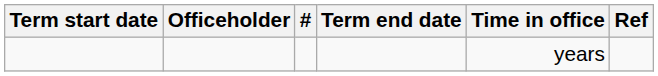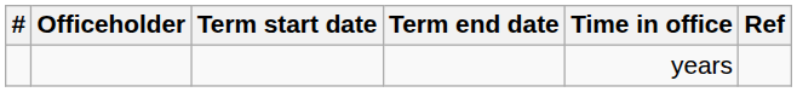columns swapped: # <-> Term start date
